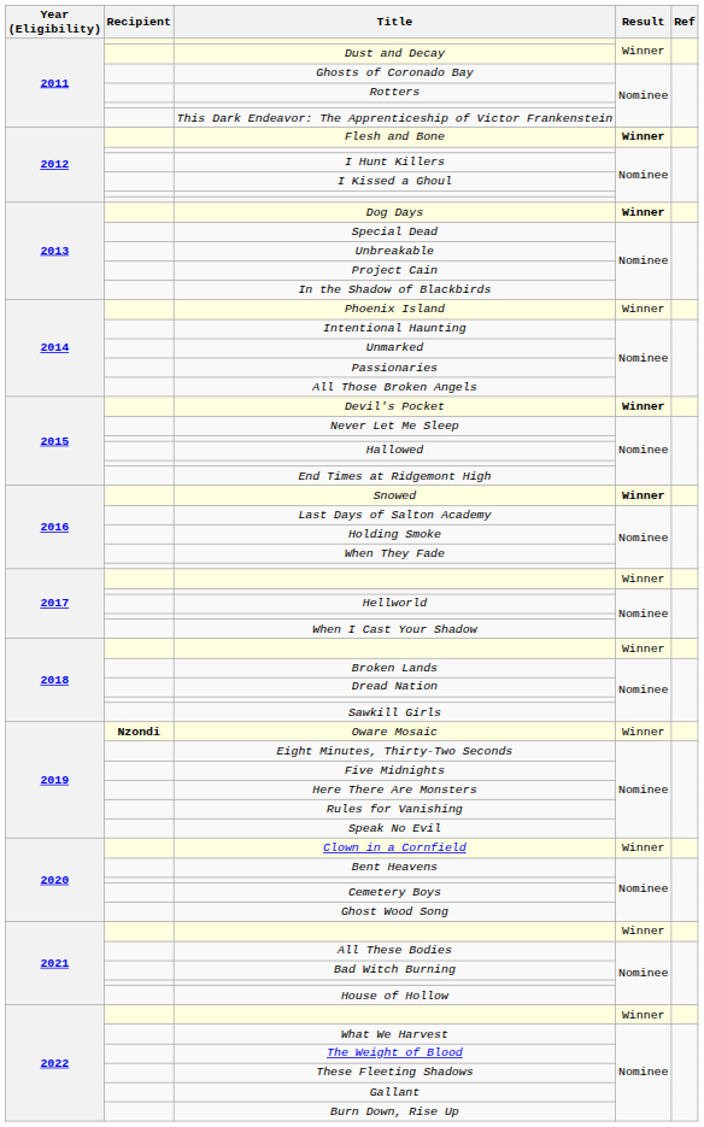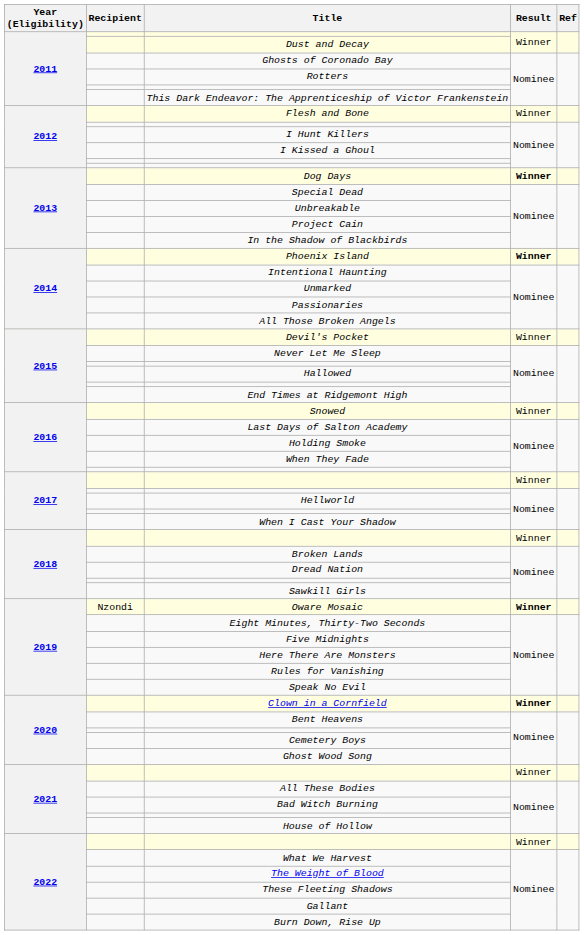Flesh and Bone | Result: bold -> normal
Phoenix Island | Result: normal -> bold
Devil's Pocket | Result: bold -> normal
Snowed | Result: bold -> normal
Oware Mosaic | Recipient: bold -> normal
Oware Mosaic | Result: normal -> bold
Clown in a Cornfield | Result: normal -> bold
